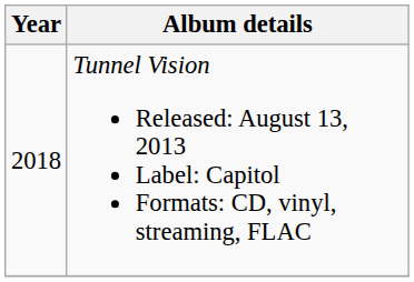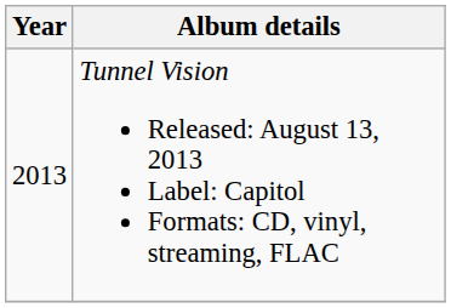row 2 | Year: 2018 -> 2013
